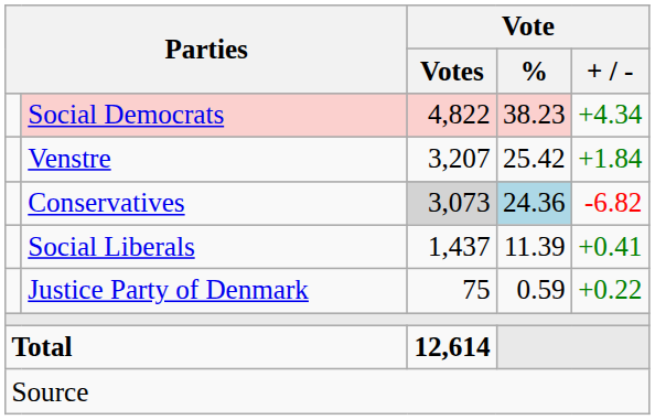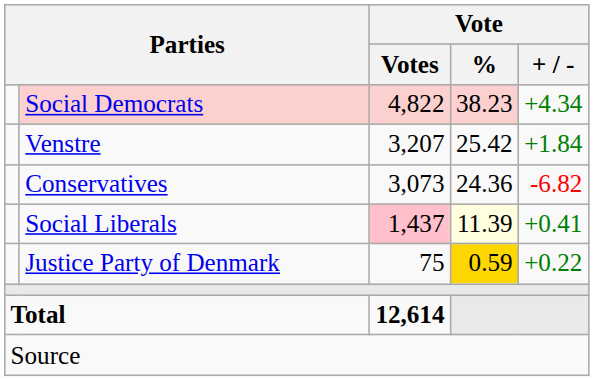Conservatives | Vote / Votes: lightgrey background -> no background
Conservatives | Vote / %: lightblue background -> no background
Social Liberals | Vote / Votes: no background -> pink background
Social Liberals | Vote / %: no background -> lightyellow background
Justice Party of Denmark | Vote / %: no background -> gold background
